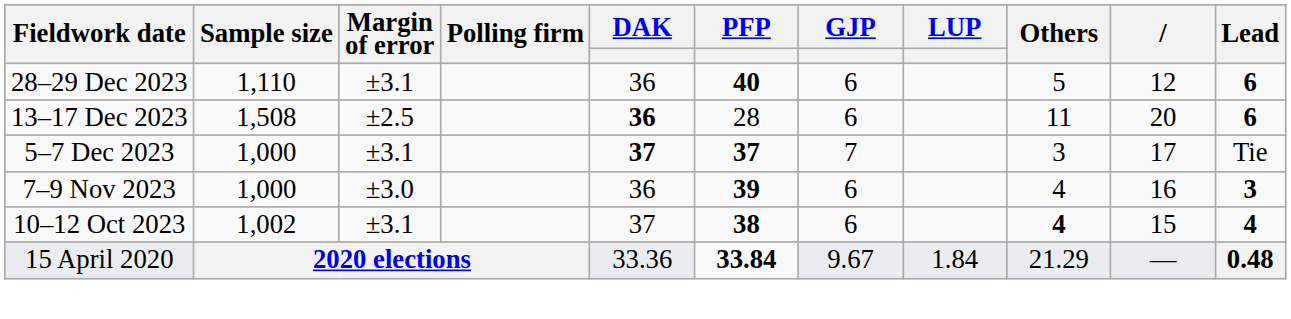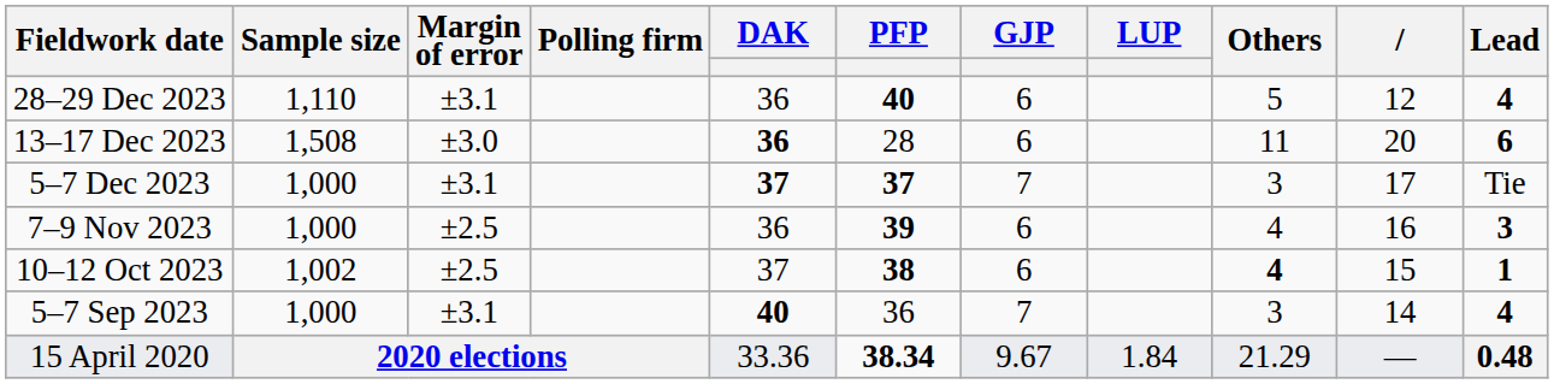28–29 Dec 2023 | Lead: 6 -> 4
13–17 Dec 2023 | Margin of error: ±2.5 -> ±3.0
7–9 Nov 2023 | Margin of error: ±3.0 -> ±2.5
10–12 Oct 2023 | Margin of error: ±3.1 -> ±2.5
10–12 Oct 2023 | Lead: 4 -> 1
+ row: 5–7 Sep 2023 | 1,000 | ±3.1 | 40 | 36 | 7 | 3 | 14 | 4
15 April 2020 | PFP: 33.84 -> 38.34
